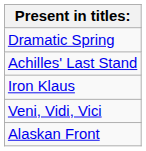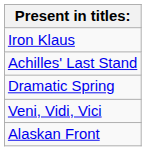row 2 | column 1: Dramatic Spring -> Iron Klaus
row 4 | column 1: Iron Klaus -> Dramatic Spring
